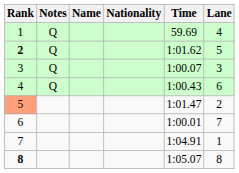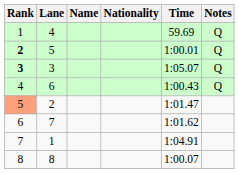columns swapped: Lane <-> Notes
row 3 | Time: 1:01.62 -> 1:00.01
row 4 | Rank: normal -> bold
row 4 | Time: 1:00.07 -> 1:05.07
row 7 | Time: 1:00.01 -> 1:01.62
row 9 | Rank: bold -> normal
row 9 | Time: 1:05.07 -> 1:00.07
